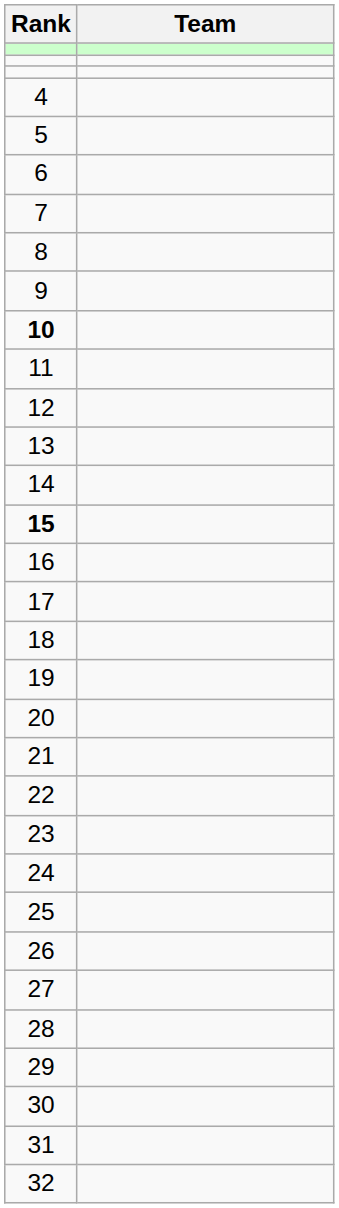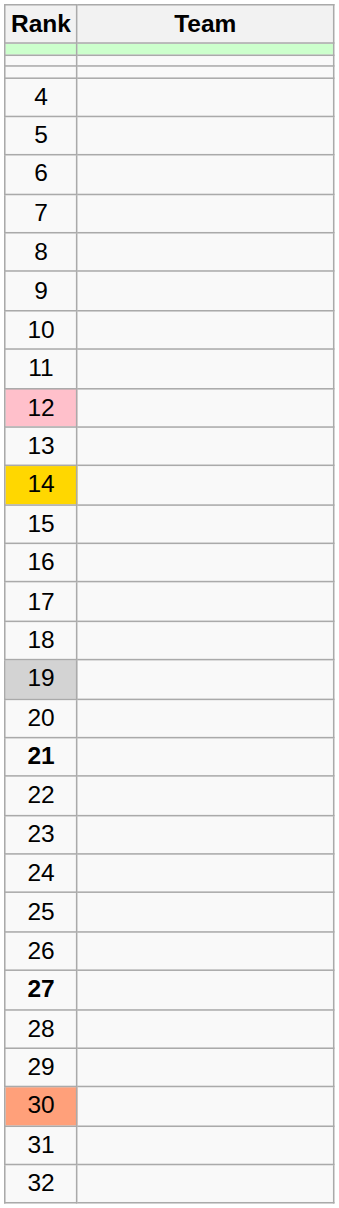row 11 | Rank: bold -> normal
row 13 | Rank: no background -> pink background
row 15 | Rank: no background -> gold background
row 16 | Rank: bold -> normal
row 20 | Rank: no background -> lightgrey background
row 22 | Rank: normal -> bold
row 28 | Rank: normal -> bold
row 31 | Rank: no background -> lightsalmon background
